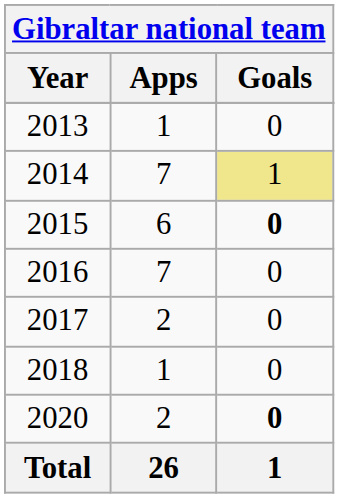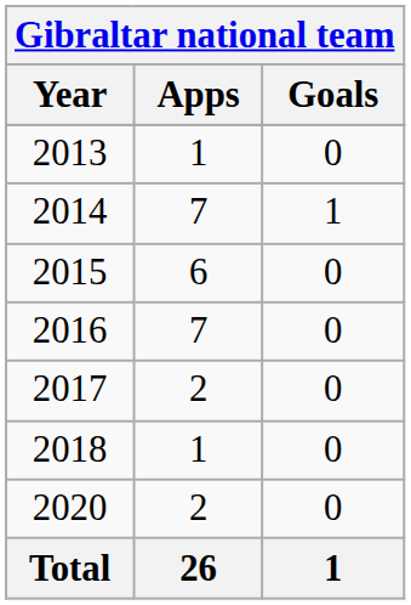2014 | Goals: khaki background -> no background
2015 | Goals: bold -> normal
2020 | Goals: bold -> normal
